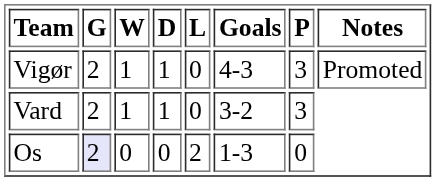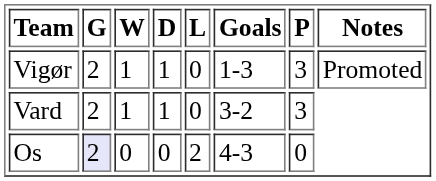Vigør | Goals: 4-3 -> 1-3
Os | Goals: 1-3 -> 4-3
